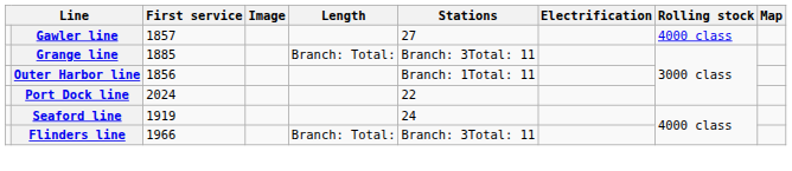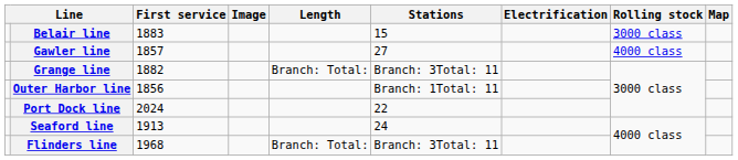+ row: Belair line | 1883 | 15 | 3000 class
Grange line | First service: 1885 -> 1882
Seaford line | First service: 1919 -> 1913
Flinders line | First service: 1966 -> 1968
